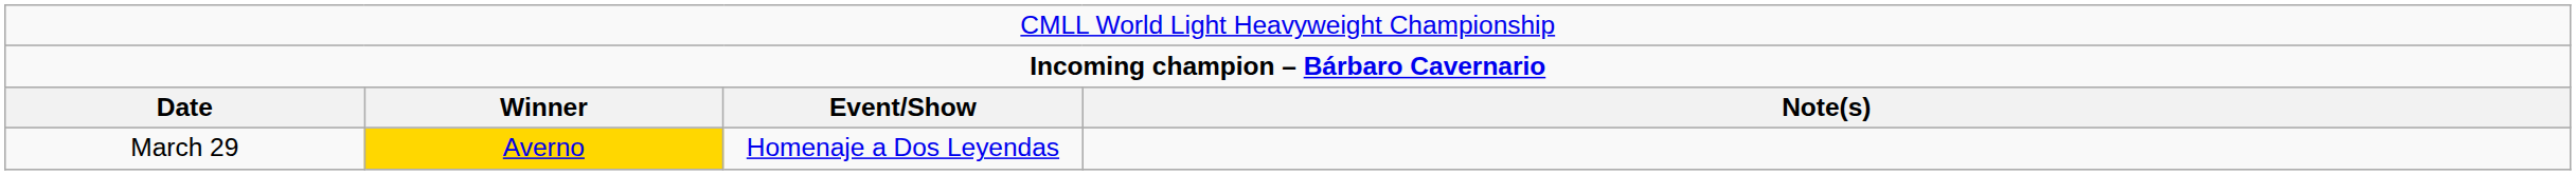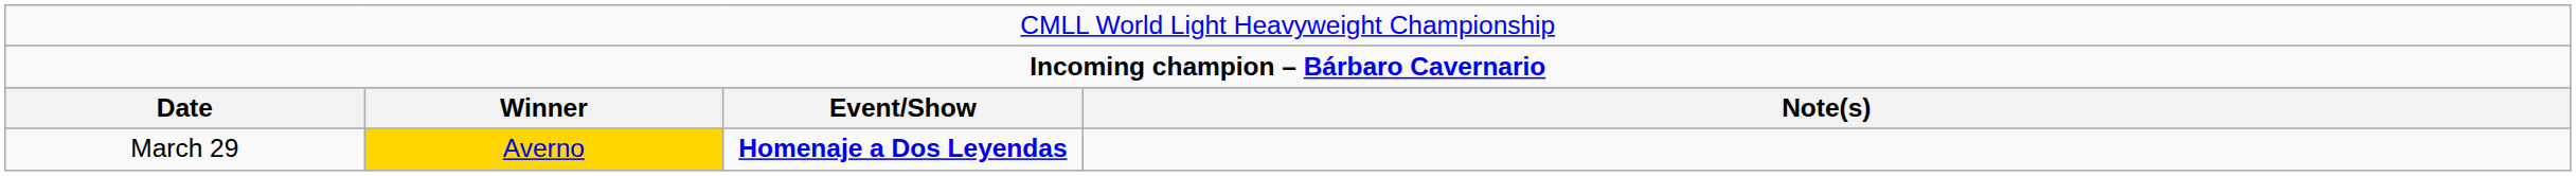March 29 | column 3: normal -> bold
